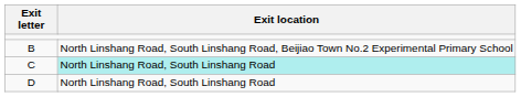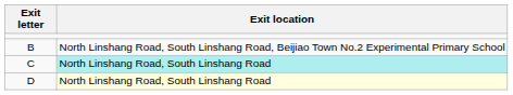D | Exit location: no background -> lightyellow background
